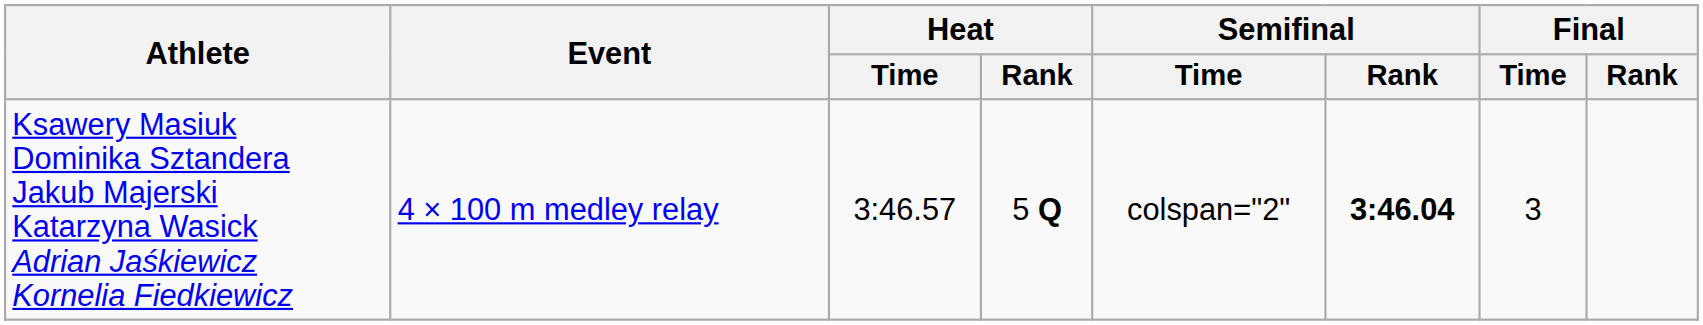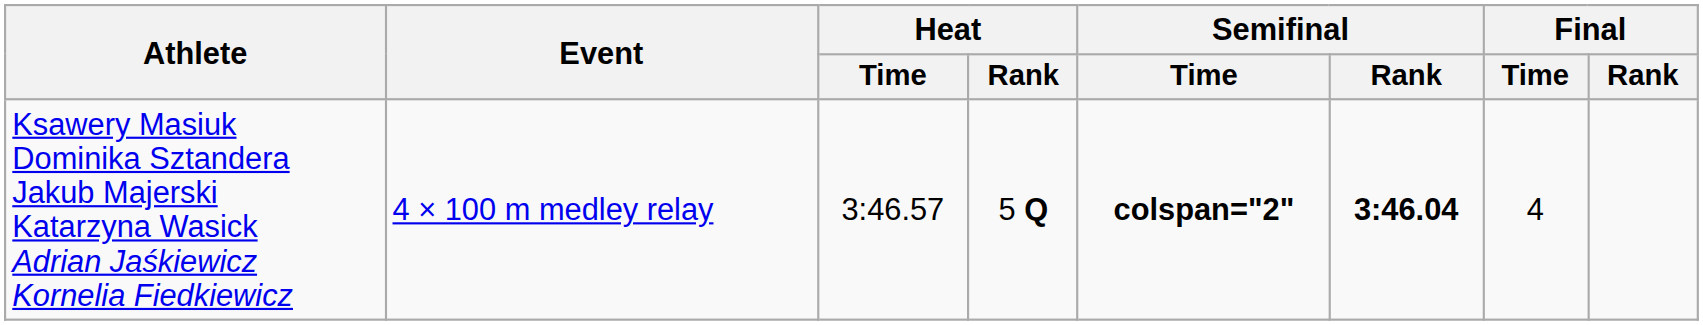row 3 | Semifinal / Time: normal -> bold
row 3 | Final / Time: 3 -> 4
